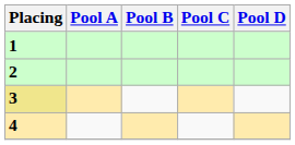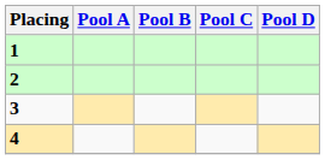3 | Placing: khaki background -> no background
